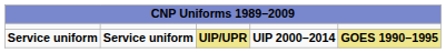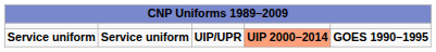row 3 | column 3: khaki background -> no background
row 3 | column 4: no background -> lightsalmon background
row 3 | column 5: khaki background -> no background
